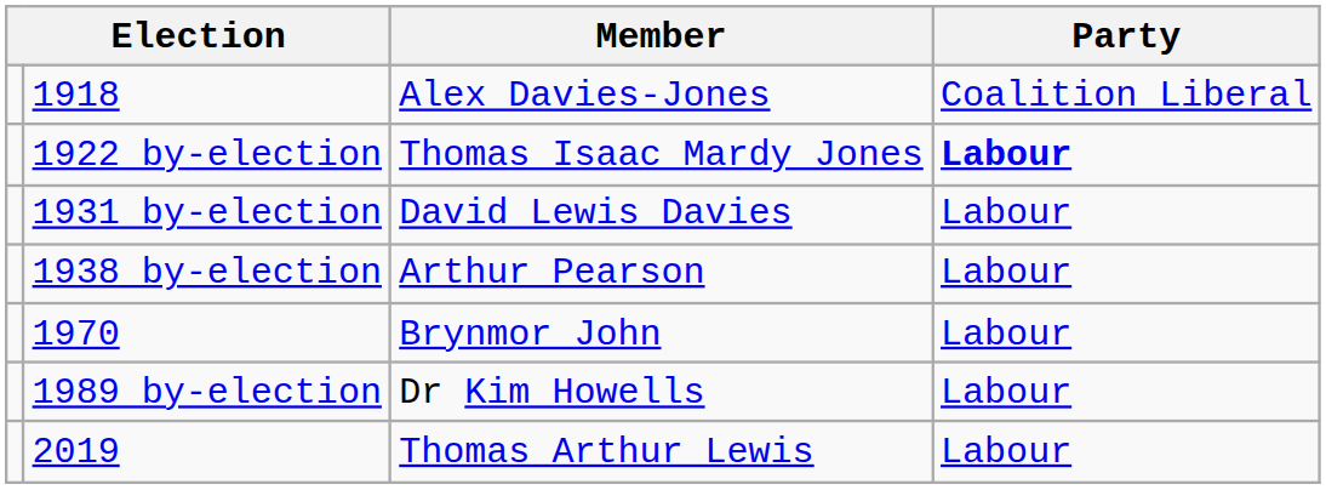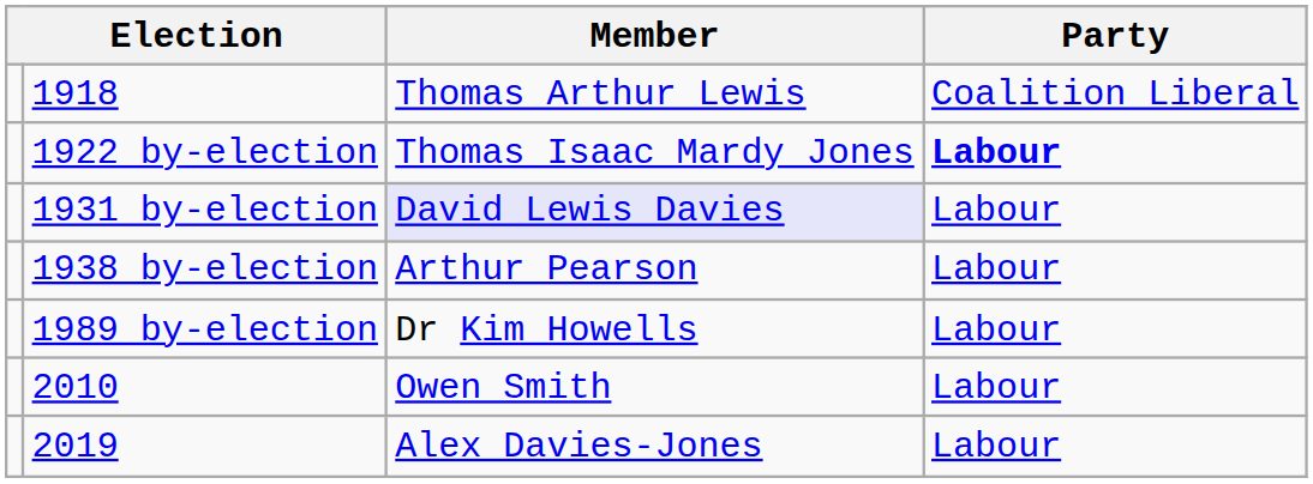1918 | Member: Alex Davies-Jones -> Thomas Arthur Lewis
1931 by-election | Member: no background -> lavender background
- row: 1970 | Brynmor John | Labour
+ row: 2010 | Owen Smith | Labour
2019 | Member: Thomas Arthur Lewis -> Alex Davies-Jones
